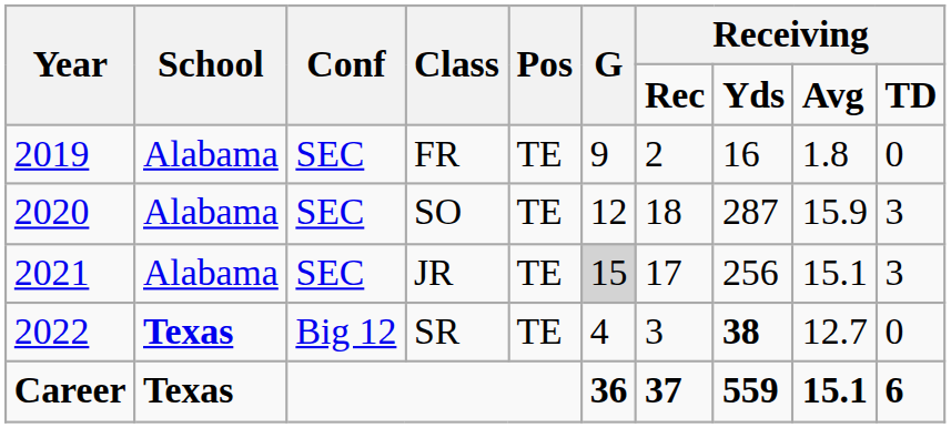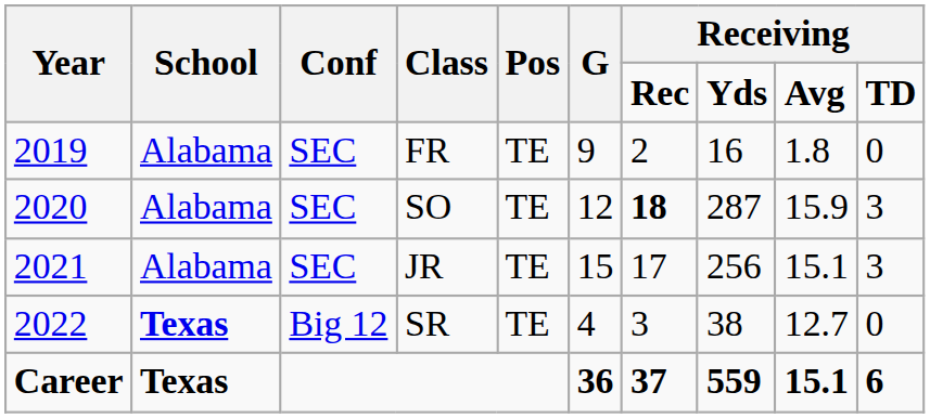SO | column 7: normal -> bold
JR | G: lightgrey background -> no background
SR | column 8: bold -> normal
